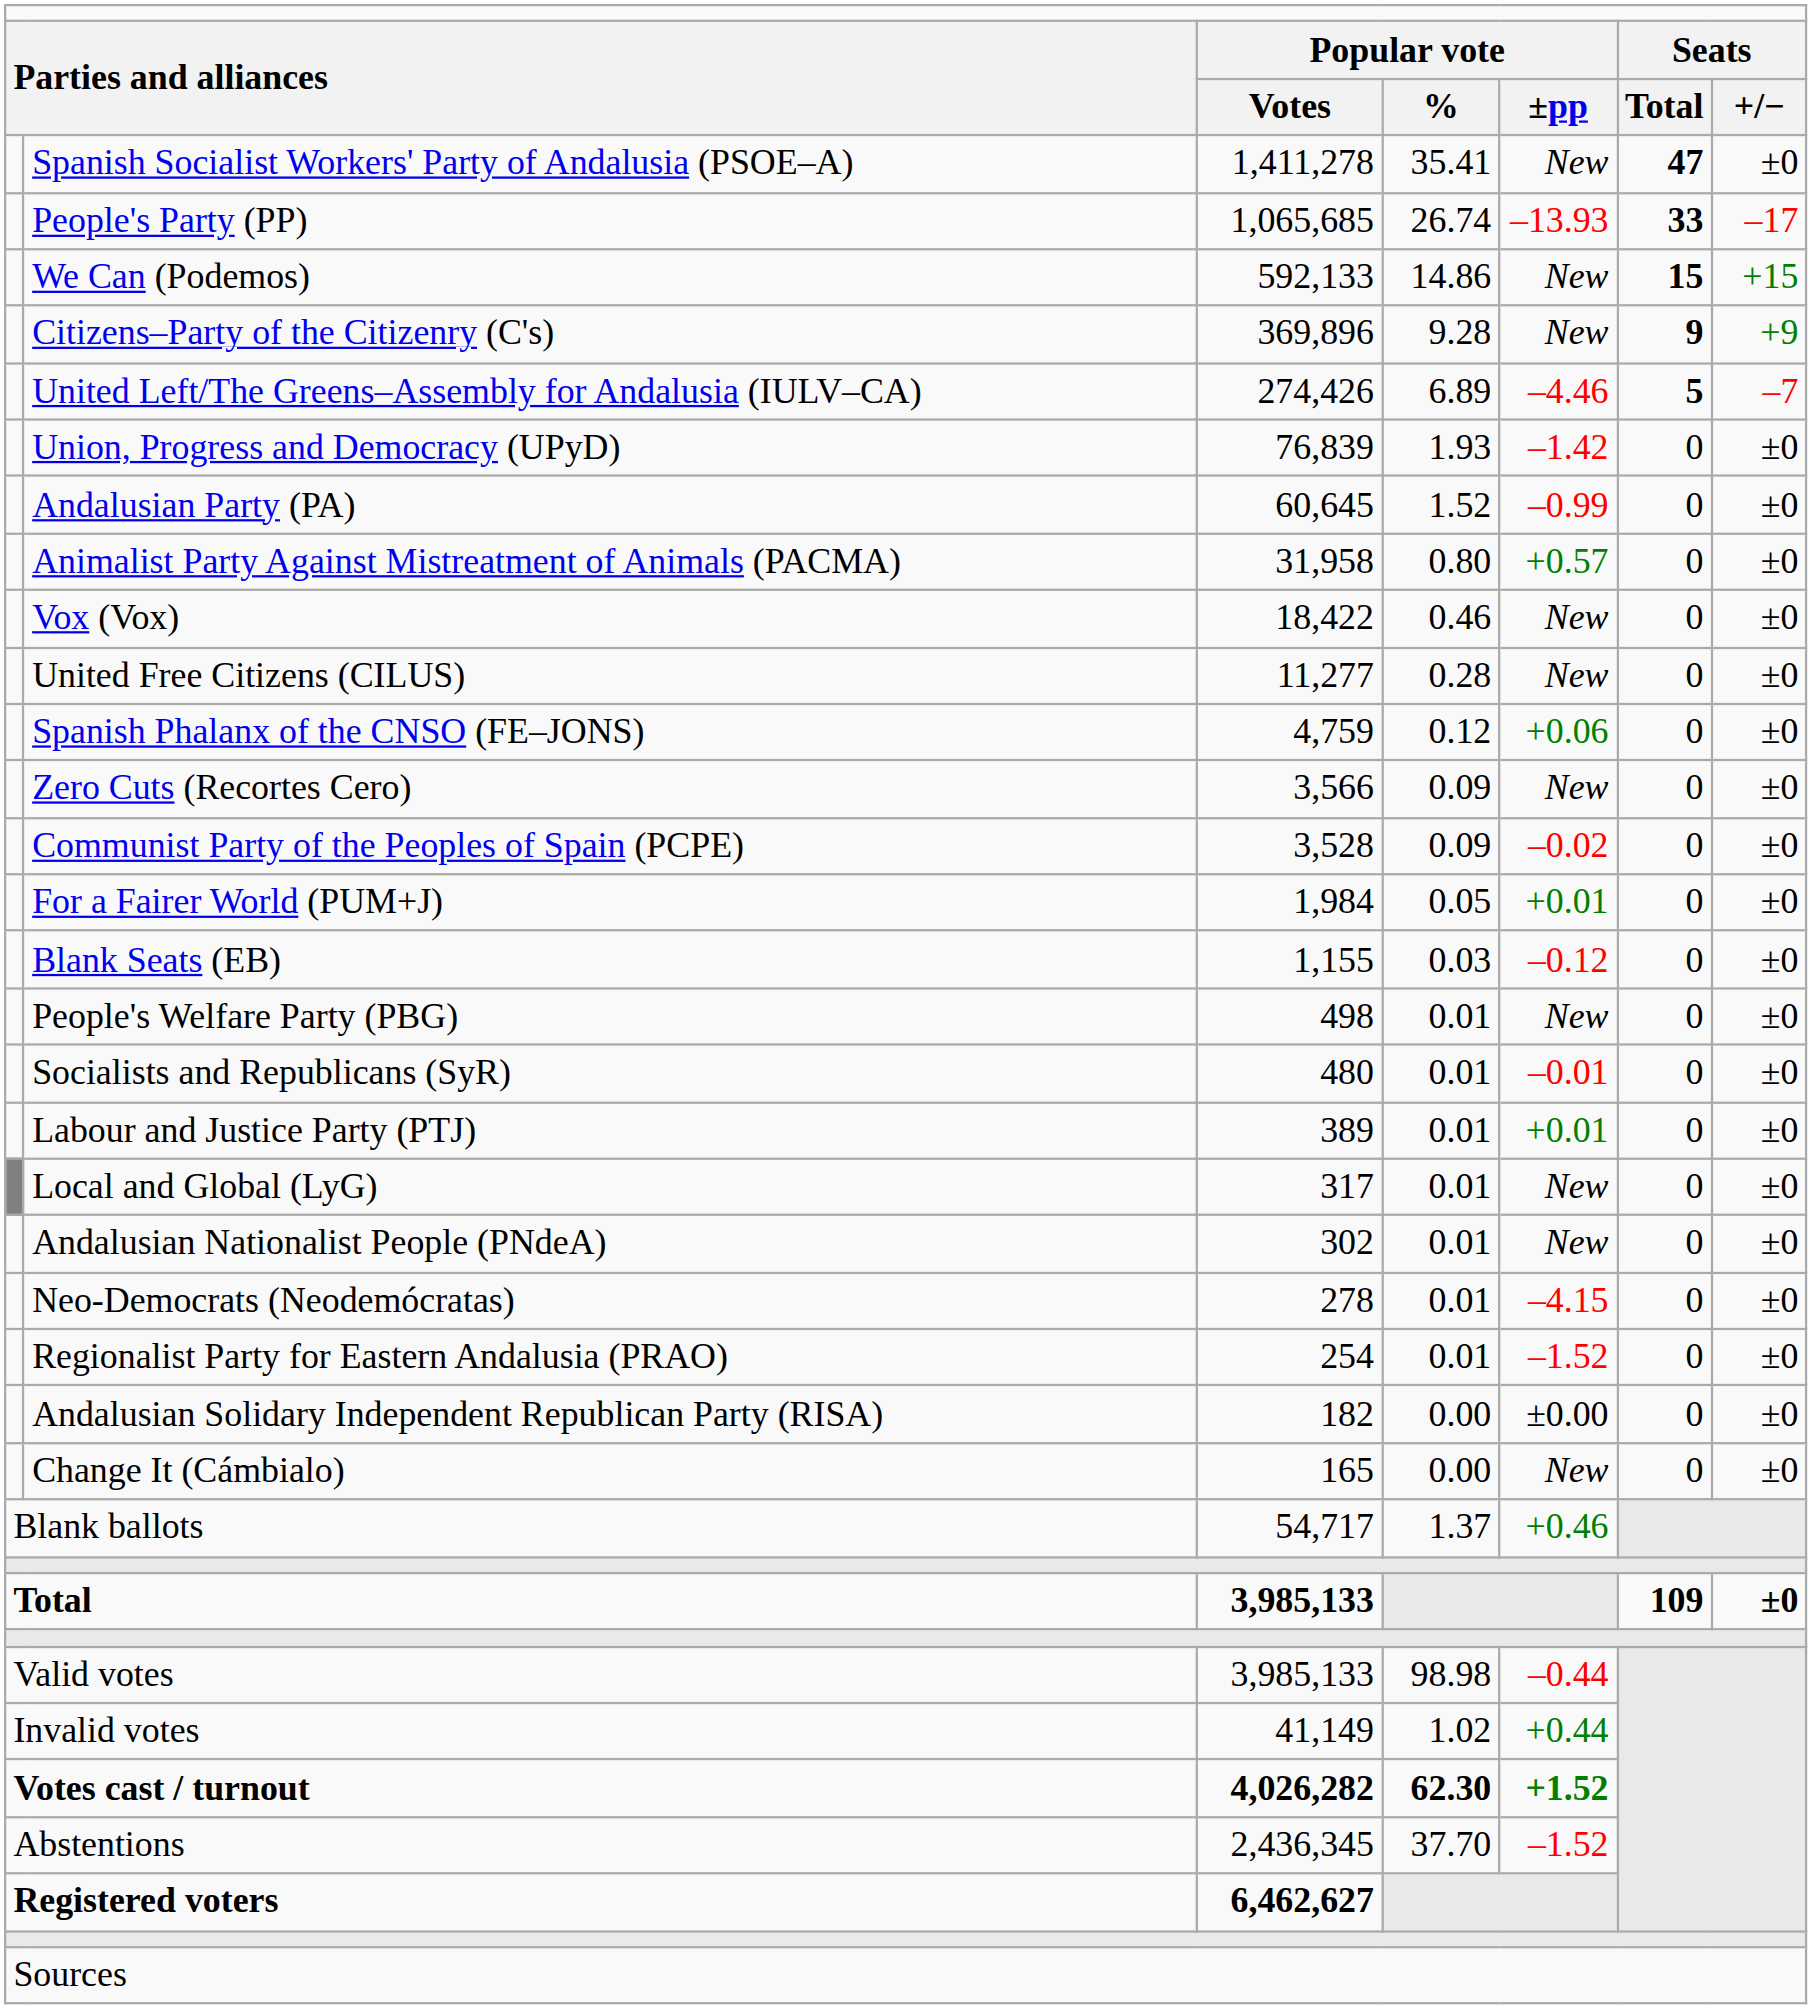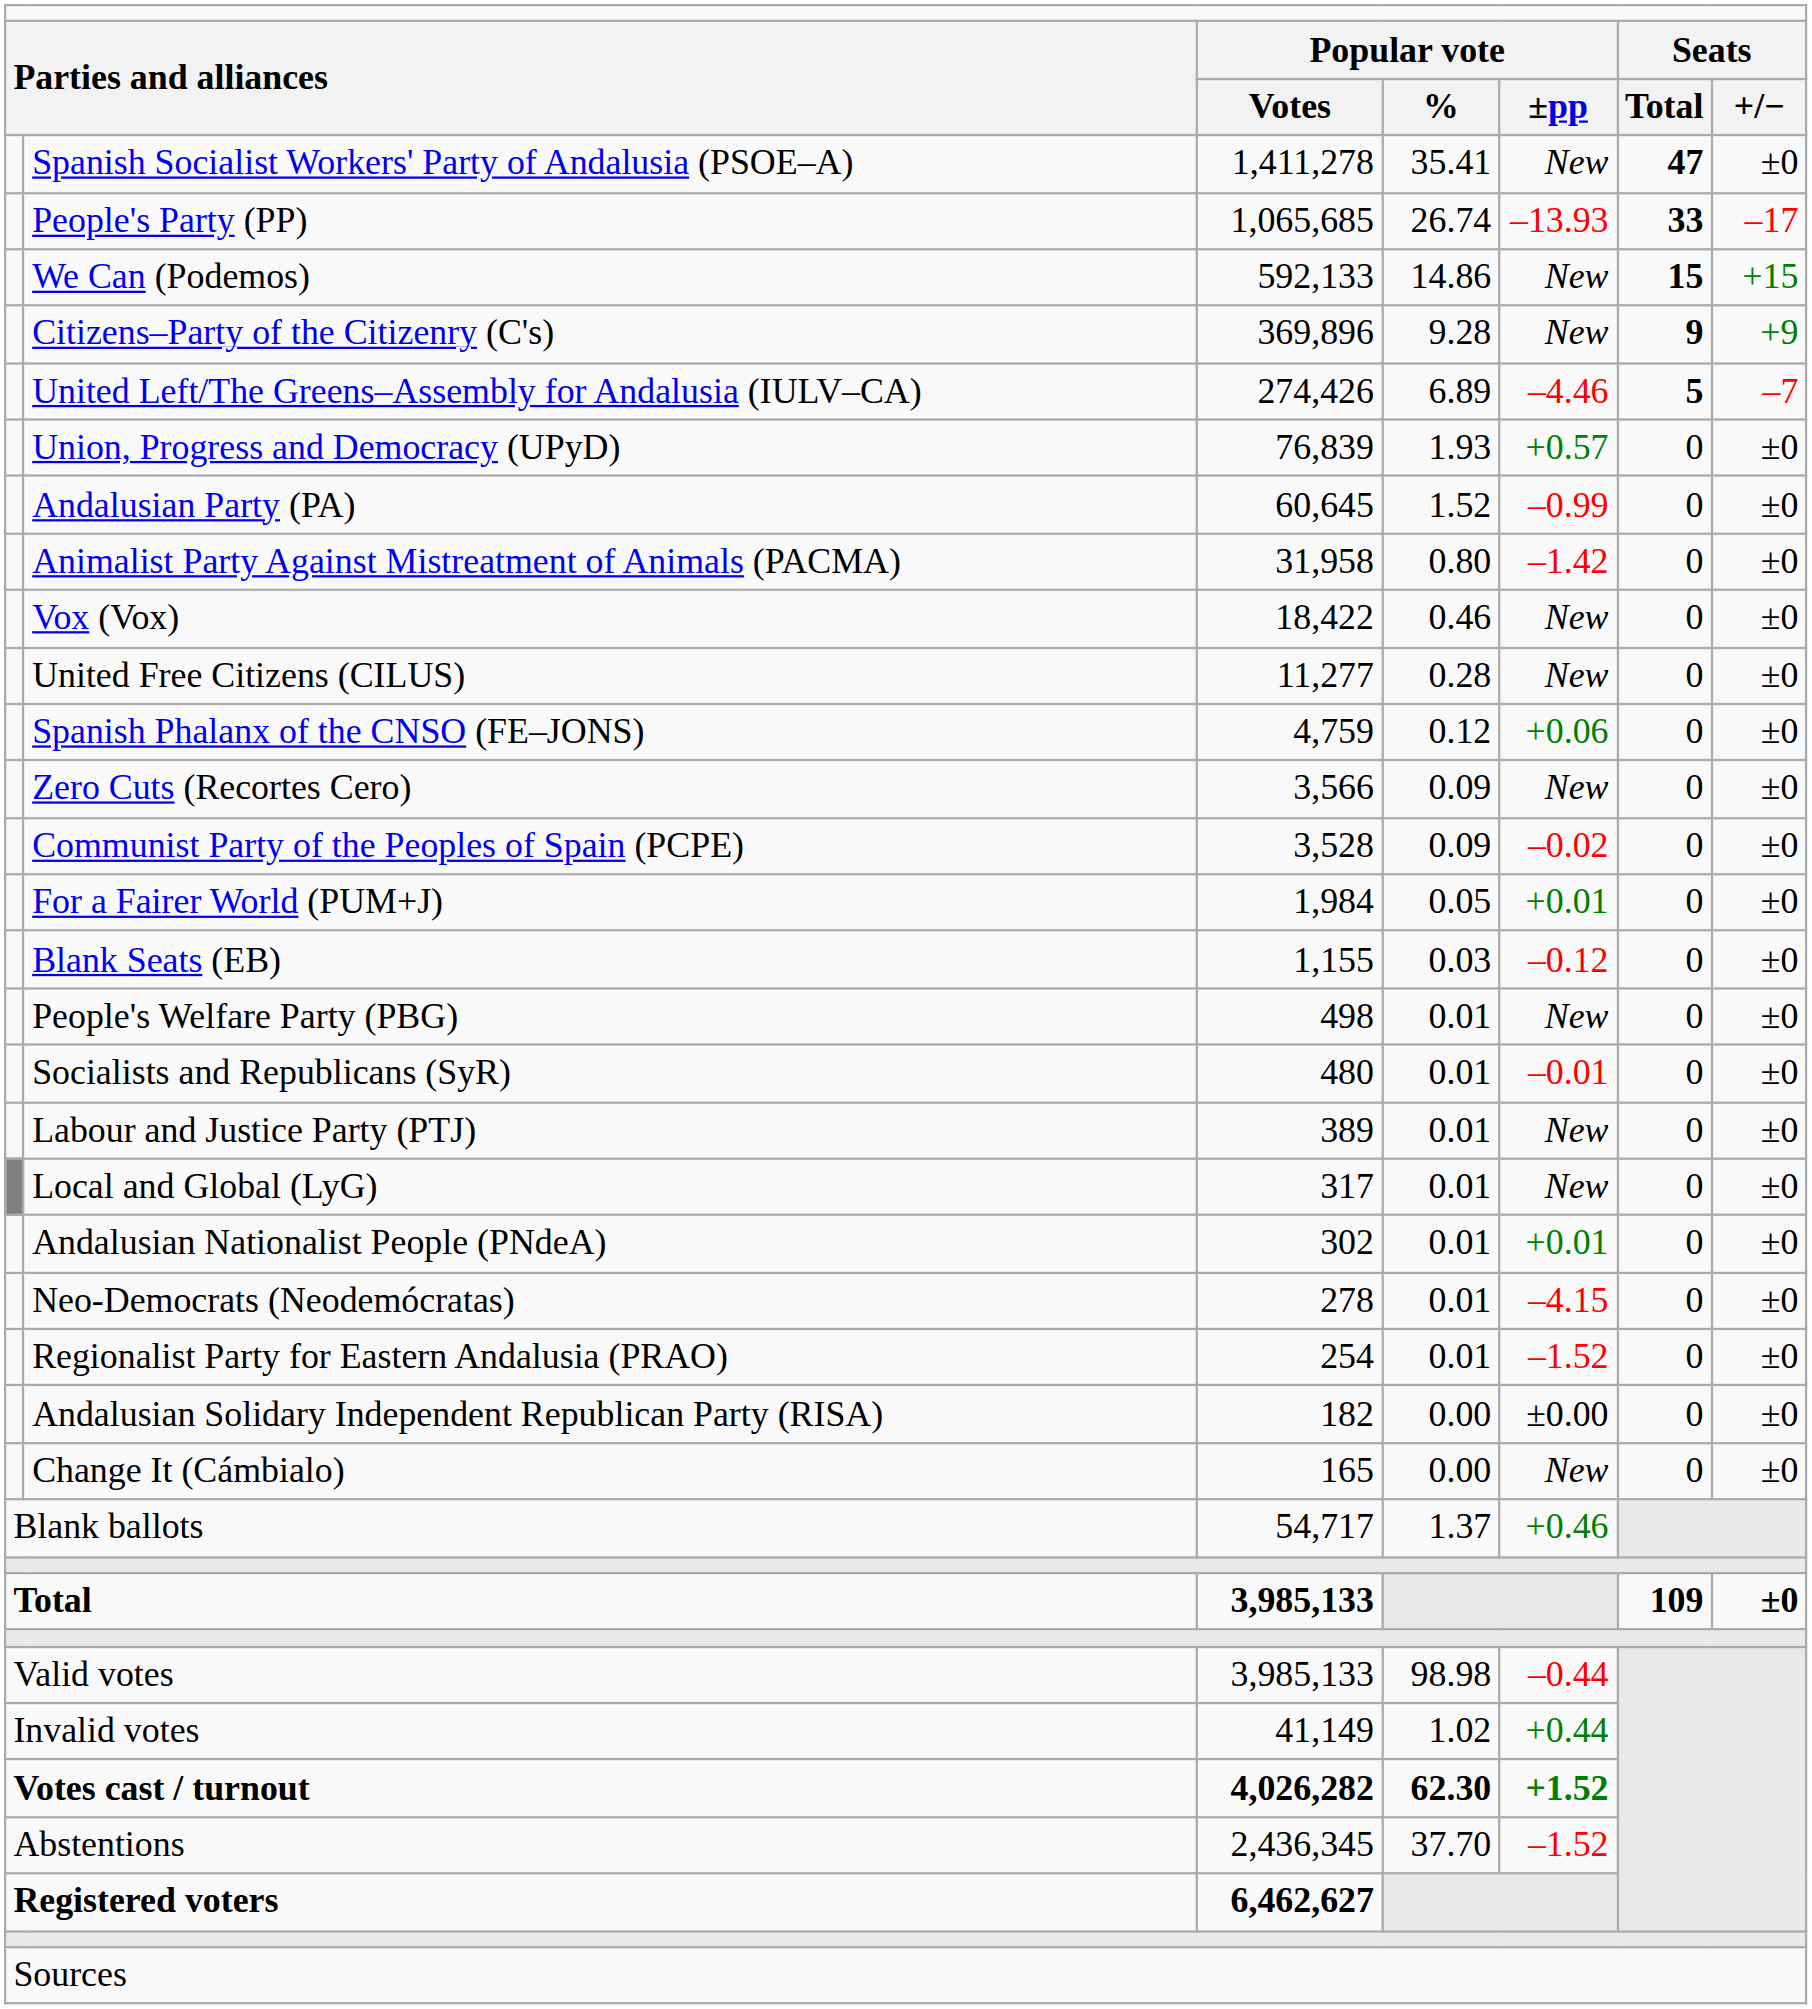Union, Progress and Democracy (UPyD) | column 5: –1.42 -> +0.57
Animalist Party Against Mistreatment of Animals (PACMA) | column 5: +0.57 -> –1.42
Labour and Justice Party (PTJ) | column 5: +0.01 -> New
Andalusian Nationalist People (PNdeA) | column 5: New -> +0.01
